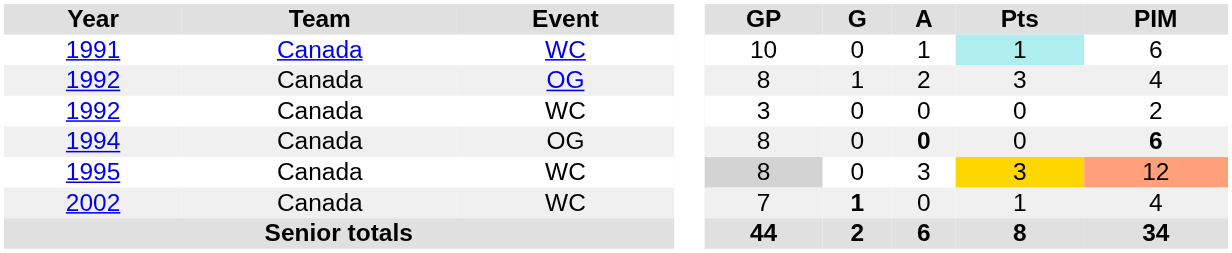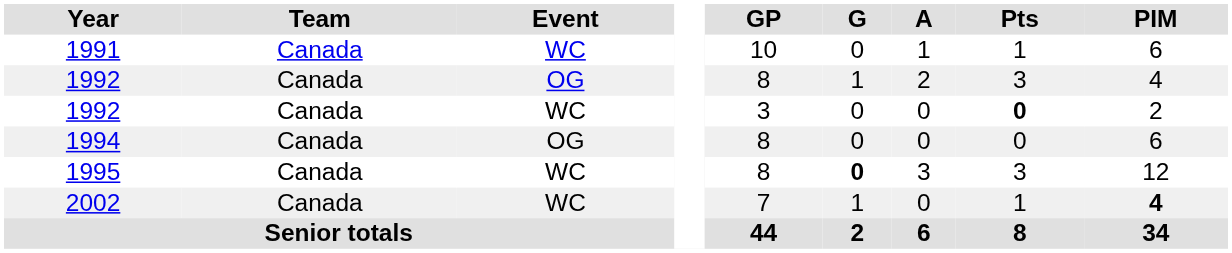1991 | Pts: paleturquoise background -> no background
1992 / WC | Pts: normal -> bold
1994 | A: bold -> normal
1994 | PIM: bold -> normal
1995 | GP: lightgrey background -> no background
1995 | G: normal -> bold
1995 | Pts: gold background -> no background
1995 | PIM: lightsalmon background -> no background
2002 | G: bold -> normal
2002 | PIM: normal -> bold
